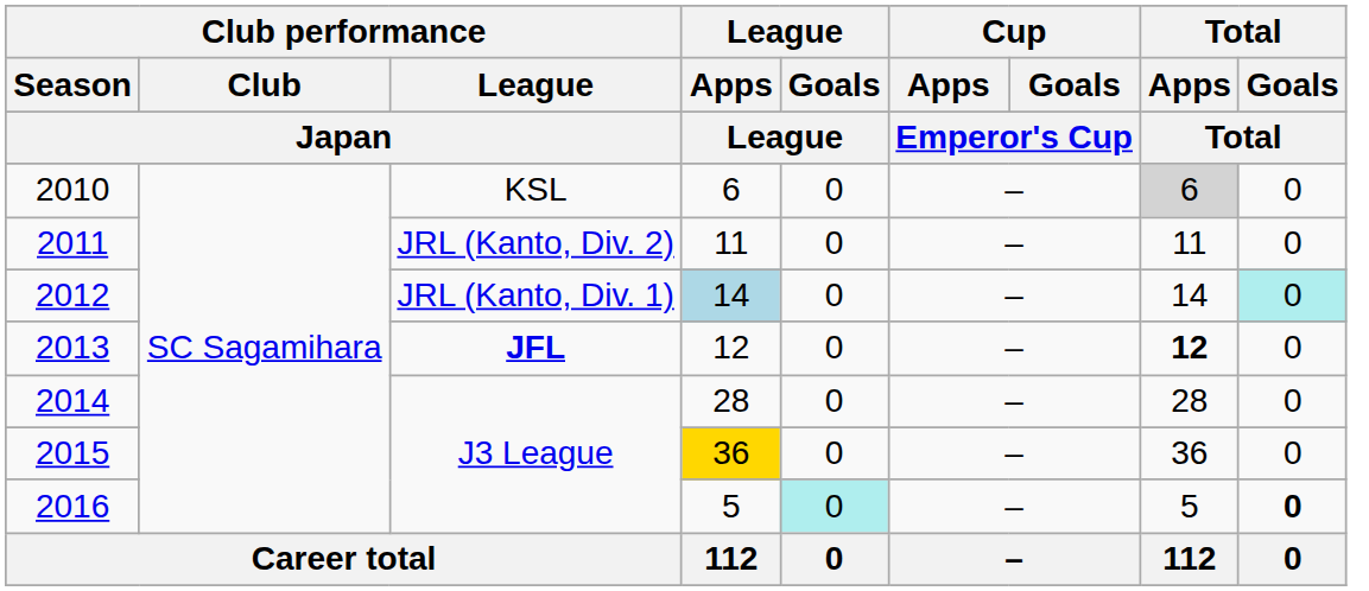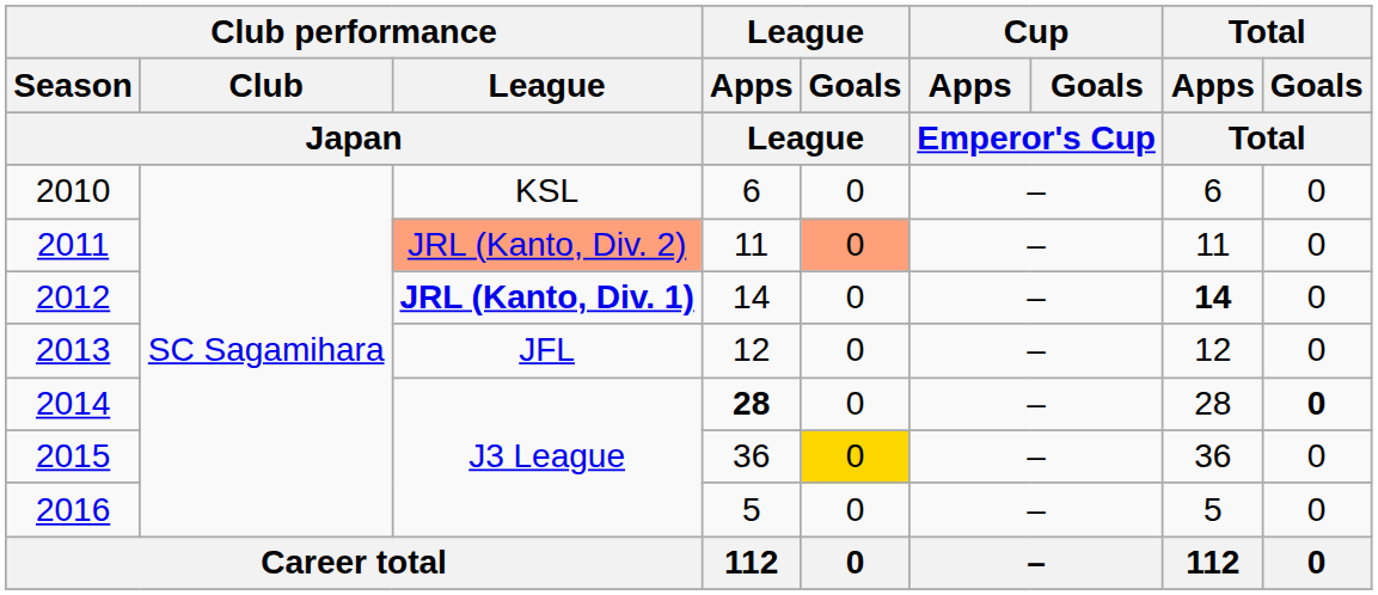2010 | Total / Apps / Total: lightgrey background -> no background
2011 | Club performance / League / Japan: no background -> lightsalmon background
2011 | League / Goals / League: no background -> lightsalmon background
2012 | Club performance / League / Japan: normal -> bold
2012 | League / Apps / League: lightblue background -> no background
2012 | Total / Apps / Total: normal -> bold
2012 | Total / Goals / Total: paleturquoise background -> no background
2013 | Club performance / League / Japan: bold -> normal
2013 | Total / Apps / Total: bold -> normal
2014 | League / Apps / League: normal -> bold
2014 | Total / Goals / Total: normal -> bold
2015 | League / Apps / League: gold background -> no background
2015 | League / Goals / League: no background -> gold background
2016 | League / Goals / League: paleturquoise background -> no background
2016 | Total / Goals / Total: bold -> normal
